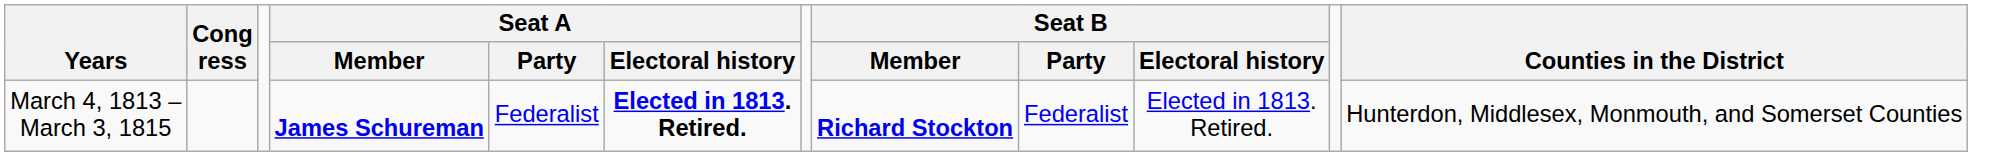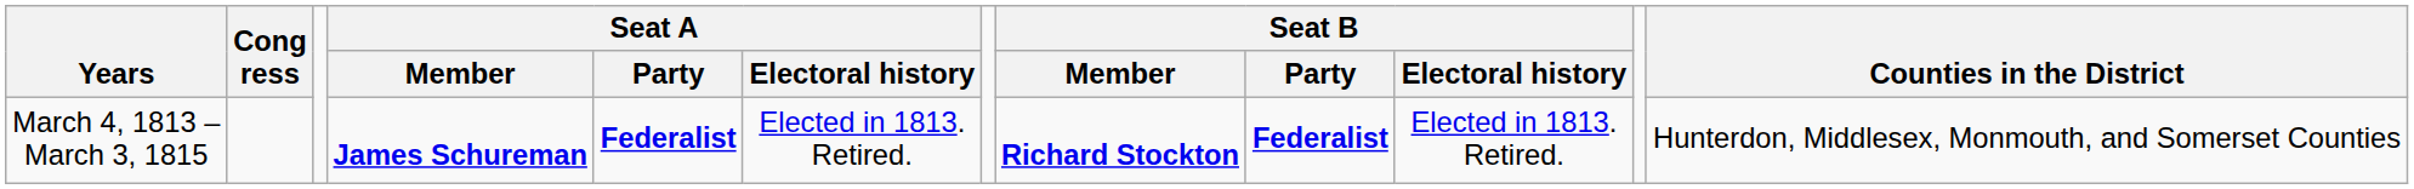March 4, 1813 – March 3, 1815 | Seat A / Party: normal -> bold
March 4, 1813 – March 3, 1815 | Seat A / Electoral history: bold -> normal
March 4, 1813 – March 3, 1815 | Seat B / Party: normal -> bold
